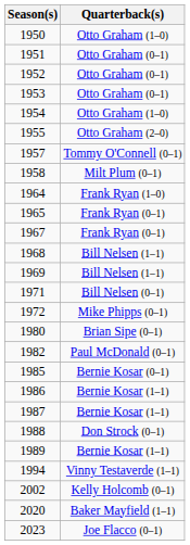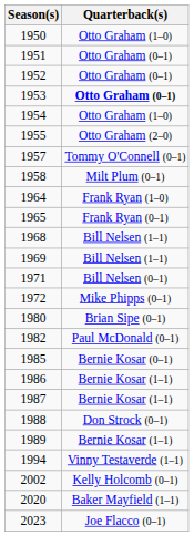1953 | Quarterback(s): normal -> bold
- row: 1967 | Frank Ryan (0–1)
